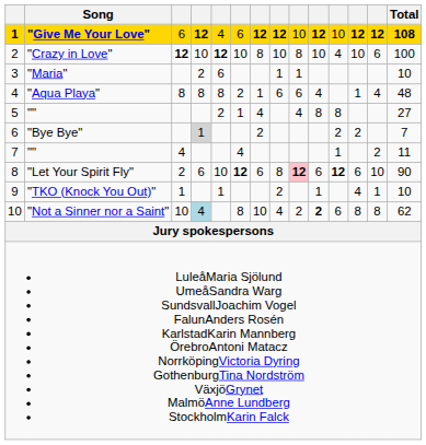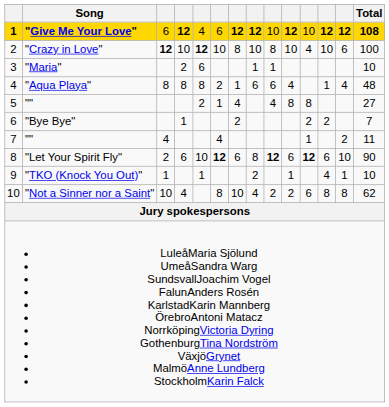"Bye Bye" | column 4: lightgrey background -> no background
"Let Your Spirit Fly" | column 9: pink background -> no background
"Not a Sinner nor a Saint" | column 4: lightblue background -> no background
"Not a Sinner nor a Saint" | column 10: bold -> normal
